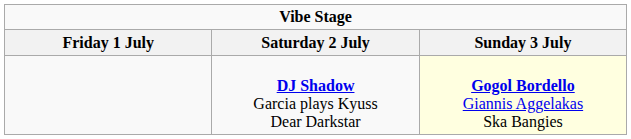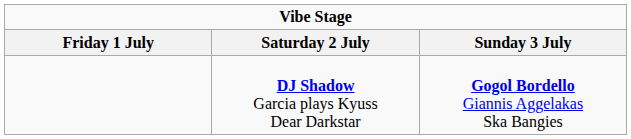DJ Shadow Garcia plays Kyuss Dear Darkstar | Sunday 3 July: lightyellow background -> no background
